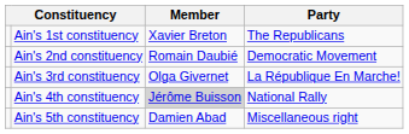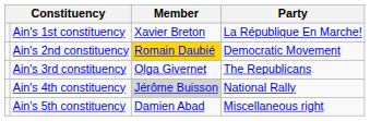Ain's 1st constituency | Party: The Republicans -> La République En Marche!
Ain's 2nd constituency | Member: no background -> gold background
Ain's 3rd constituency | Party: La République En Marche! -> The Republicans
